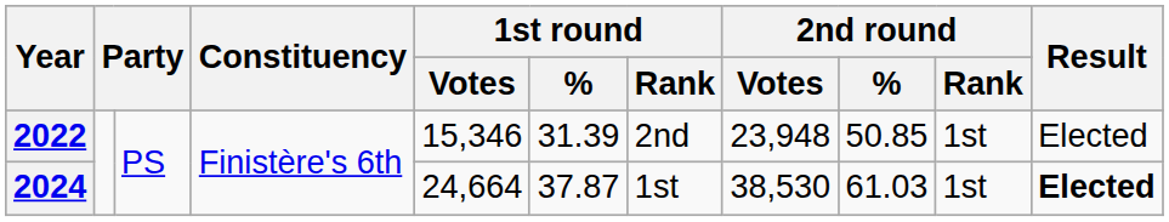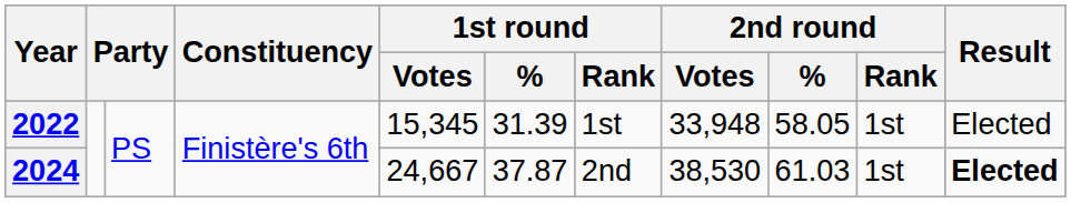2022 | 1st round / Votes: 15,346 -> 15,345
2022 | 1st round / Rank: 2nd -> 1st
2022 | 2nd round / Votes: 23,948 -> 33,948
2022 | 2nd round / %: 50.85 -> 58.05
2024 | 1st round / Votes: 24,664 -> 24,667
2024 | 1st round / Rank: 1st -> 2nd
